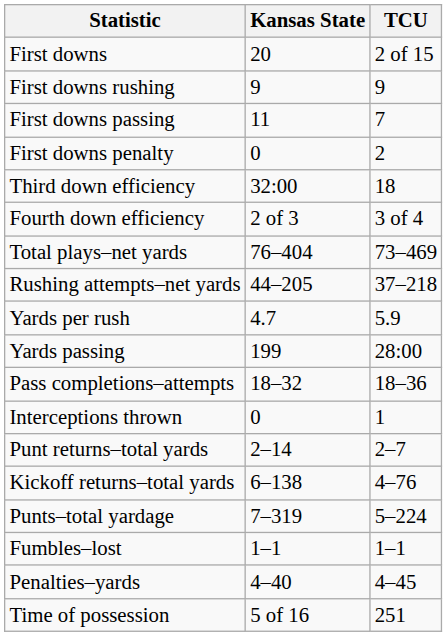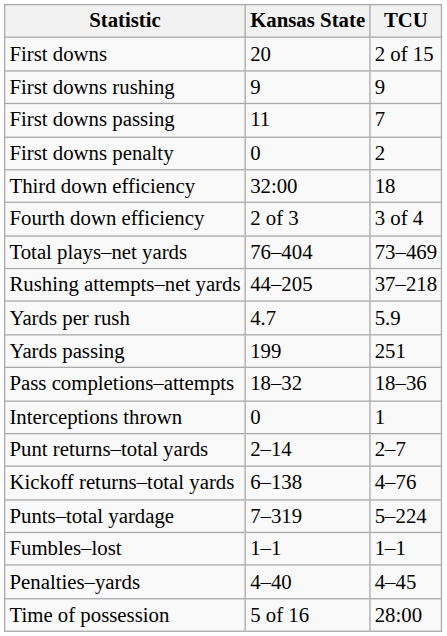Yards passing | TCU: 28:00 -> 251
Time of possession | TCU: 251 -> 28:00
